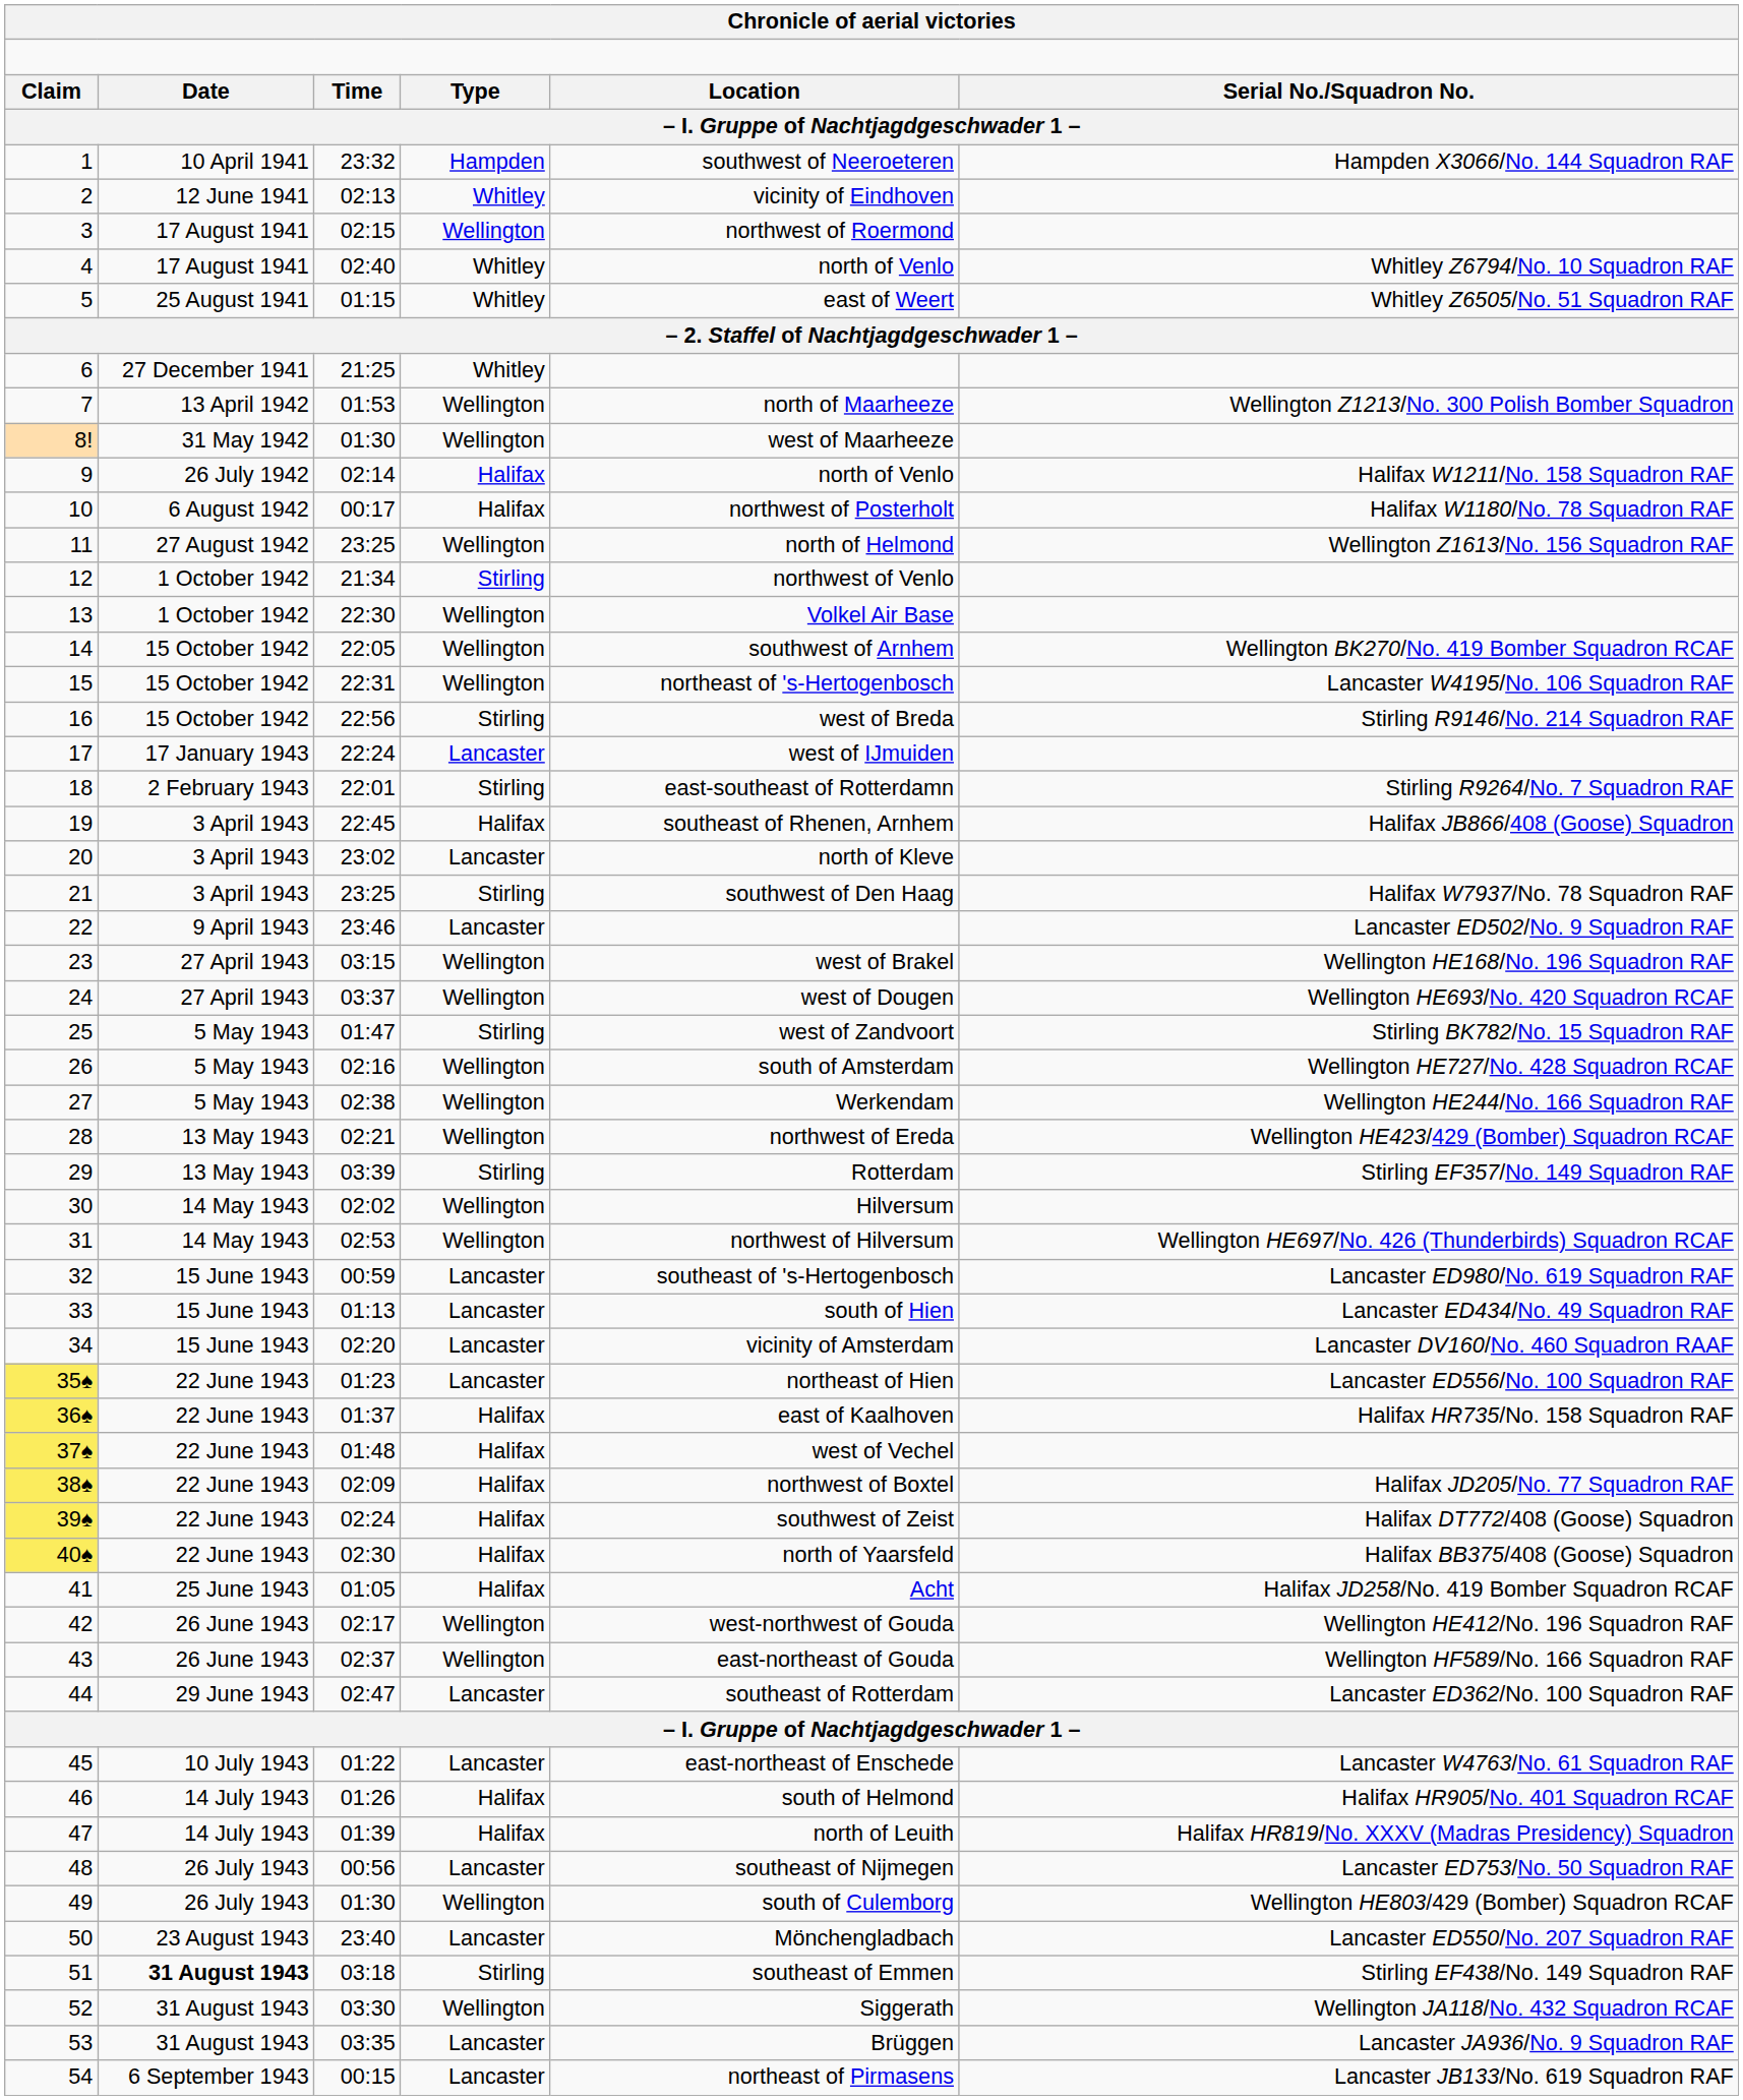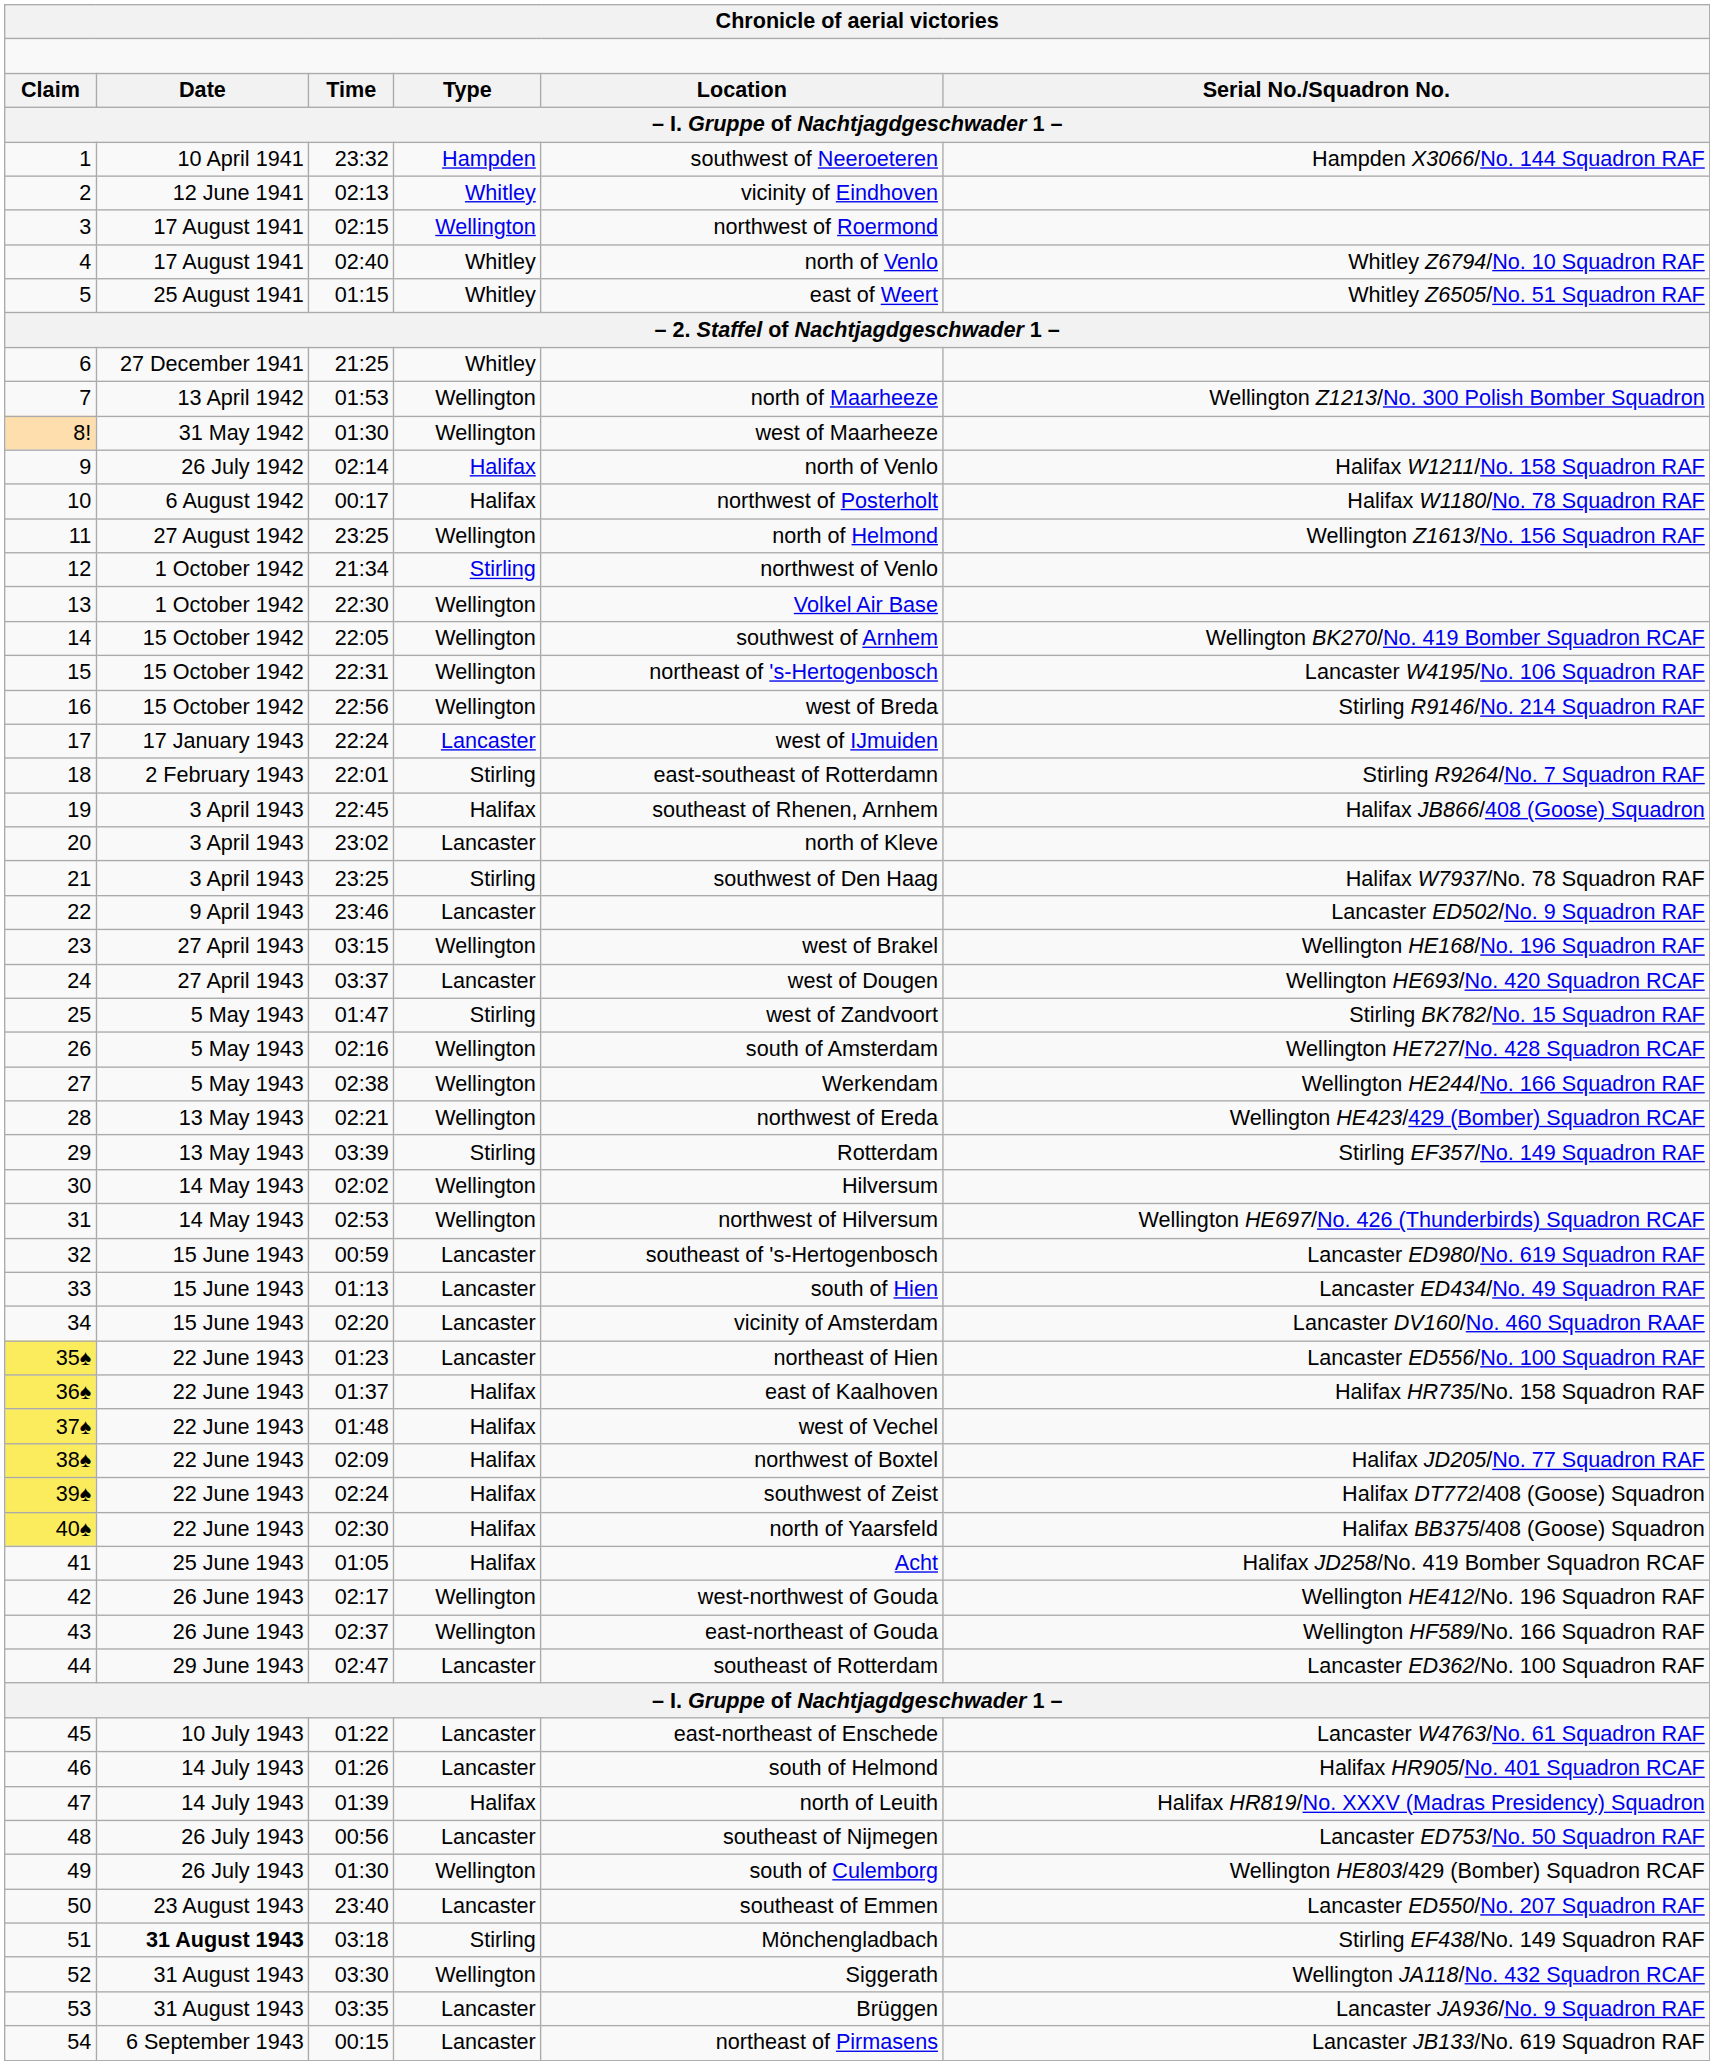16 | column 4: Stirling -> Wellington
24 | column 4: Wellington -> Lancaster
46 | column 4: Halifax -> Lancaster
50 | column 5: Mönchengladbach -> southeast of Emmen
51 | column 5: southeast of Emmen -> Mönchengladbach
